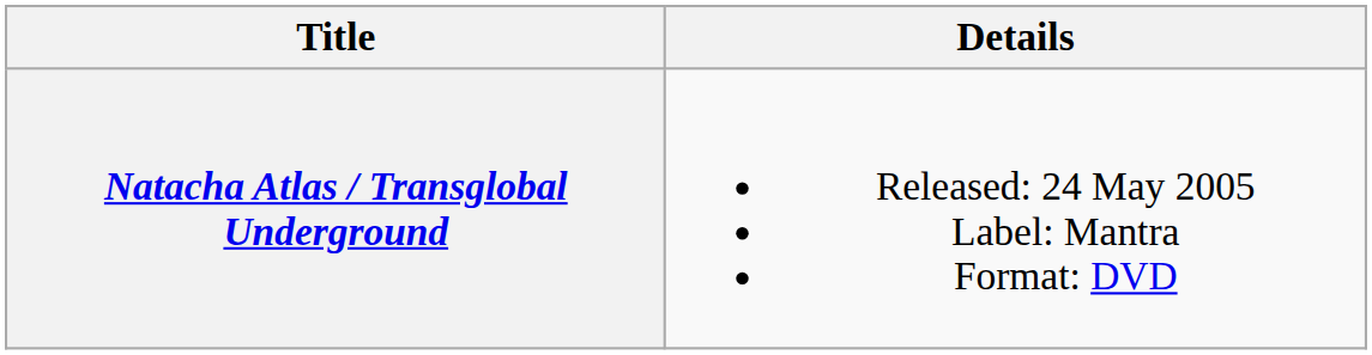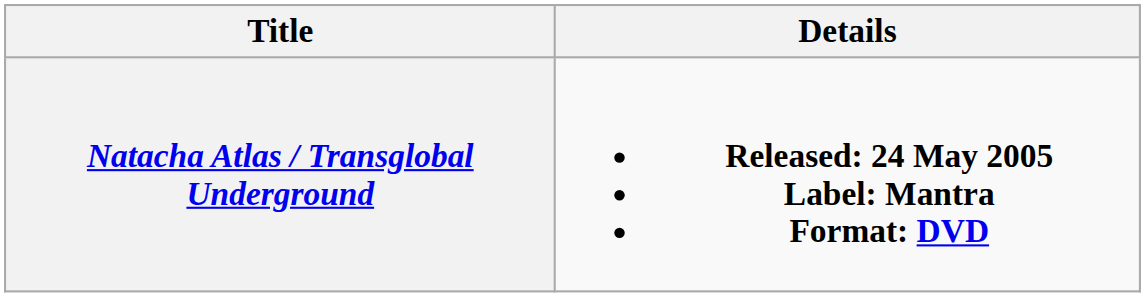Natacha Atlas / Transglobal Underground | Details: normal -> bold
